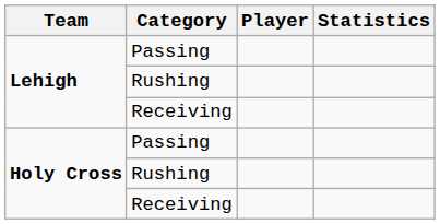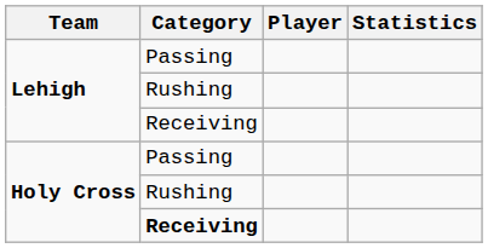Holy Cross / Receiving | Category: normal -> bold
